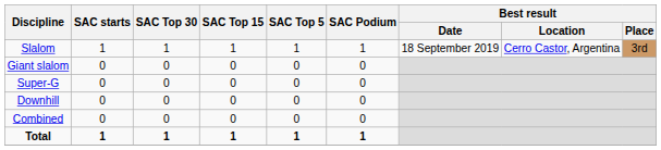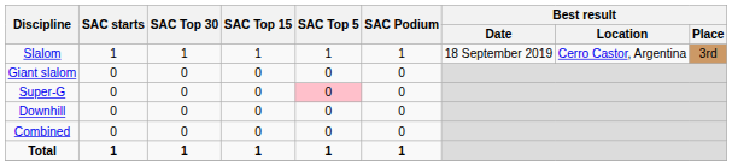Super-G | SAC Top 5: no background -> pink background
